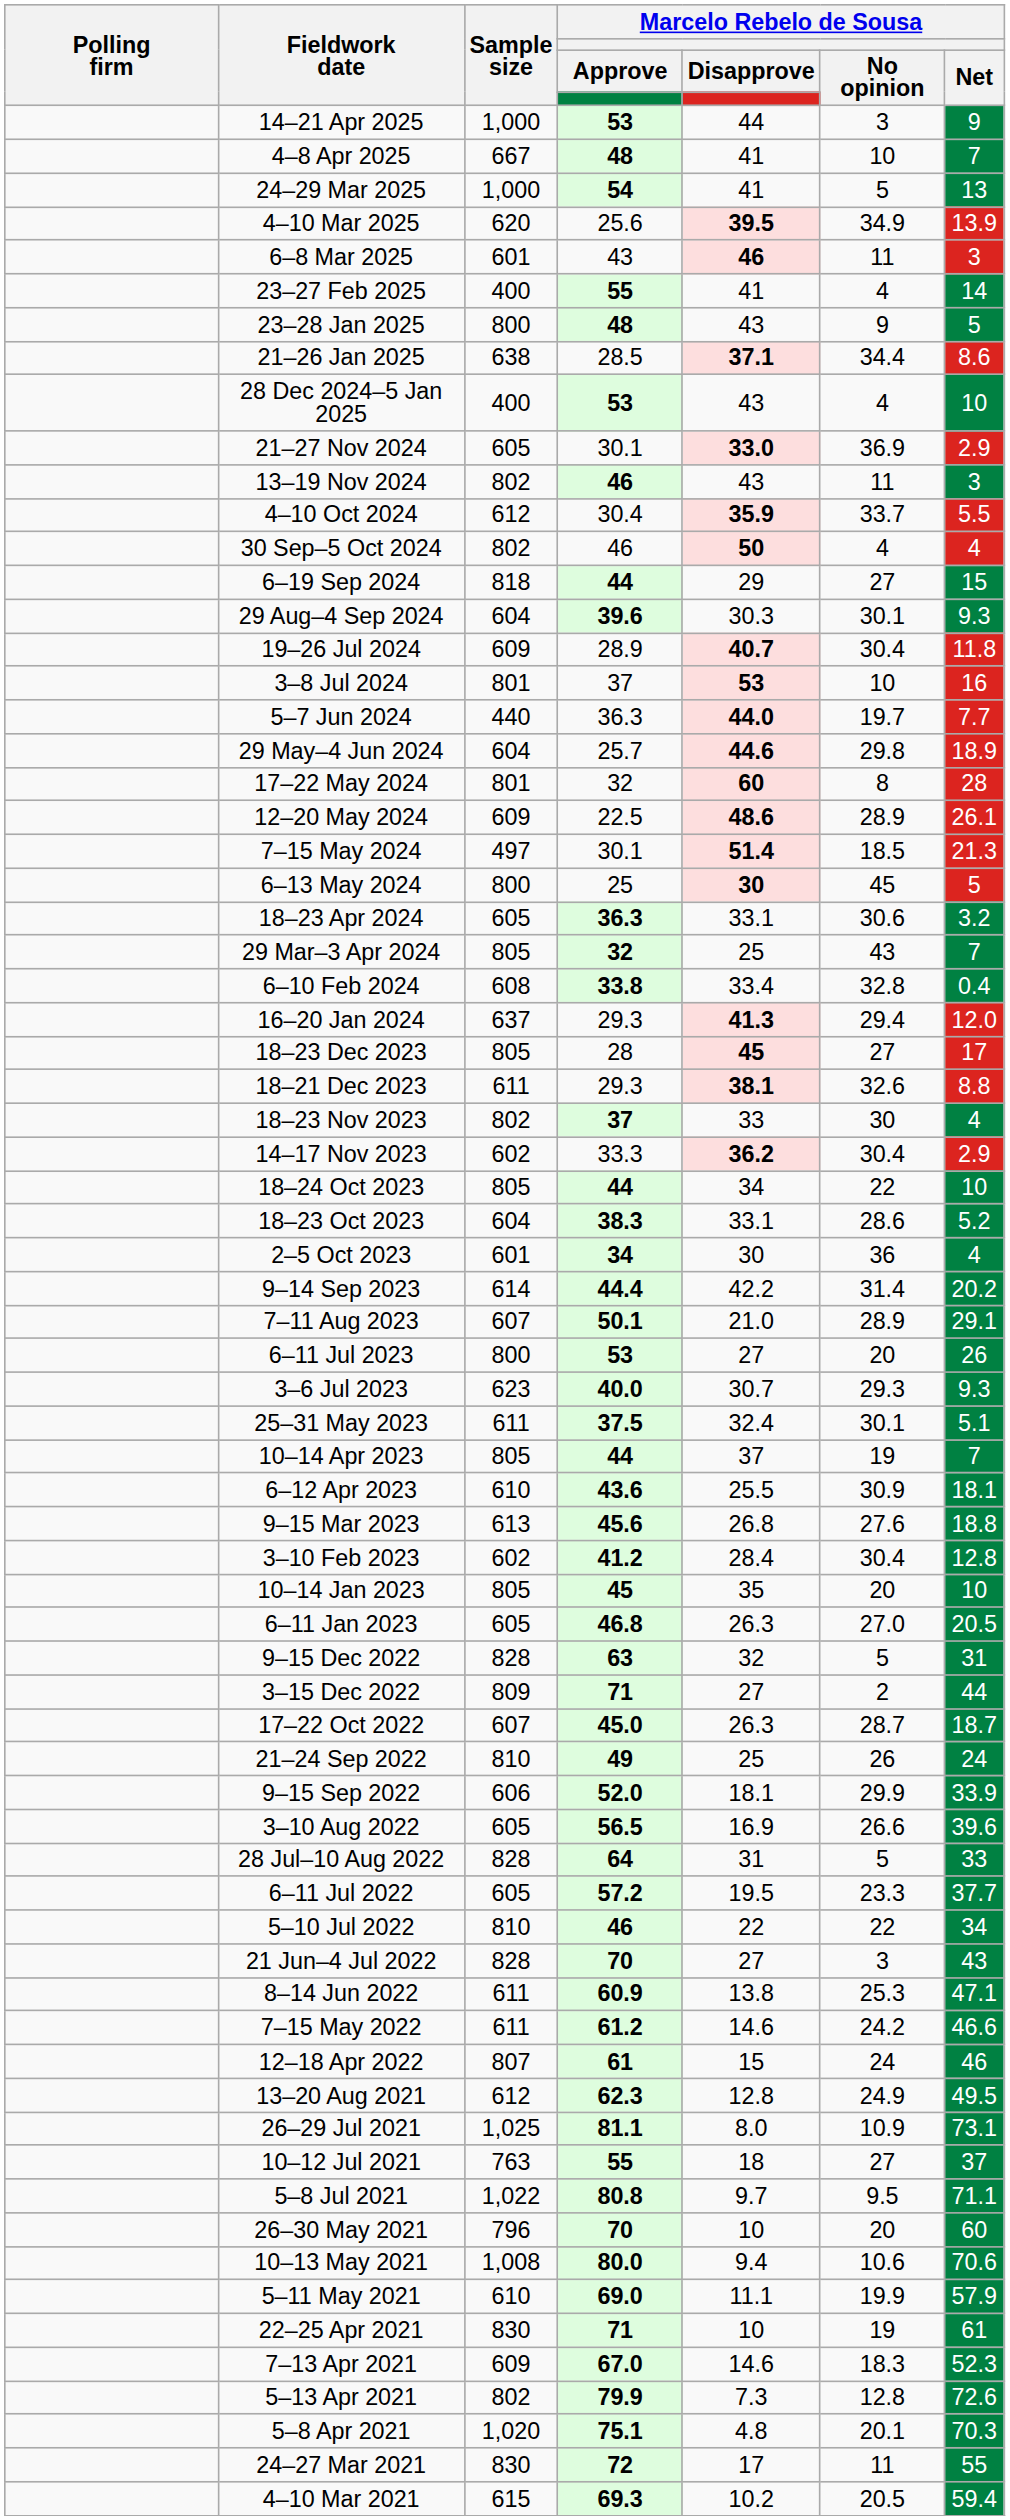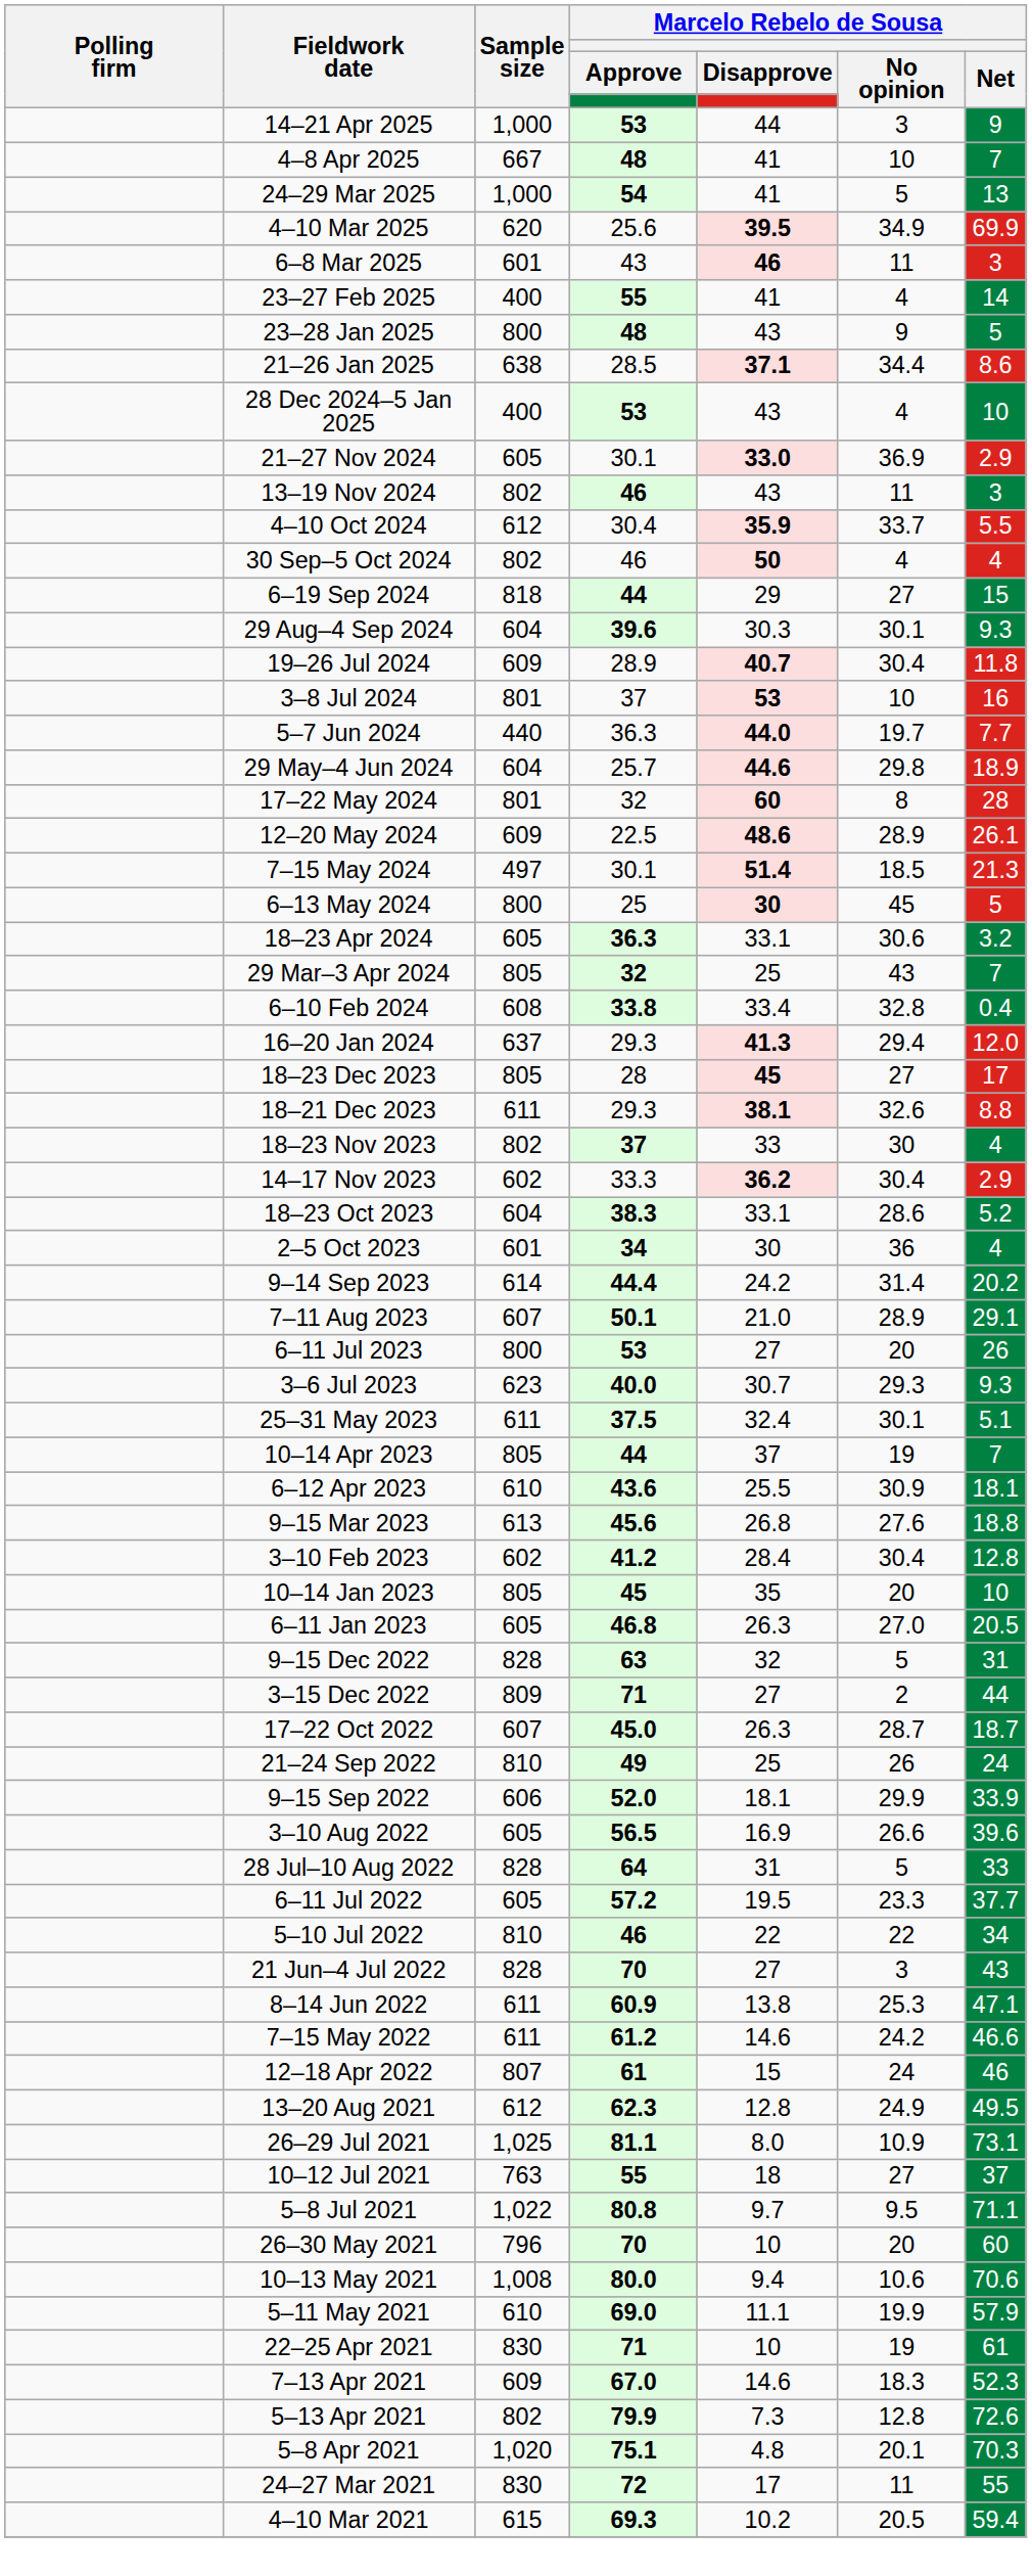4–10 Mar 2025 | Marcelo Rebelo de Sousa / Net: 13.9 -> 69.9
- row: 18–24 Oct 2023 | 805 | 44 | 34 | 22 | 10
9–14 Sep 2023 | Marcelo Rebelo de Sousa / Disapprove: 42.2 -> 24.2
